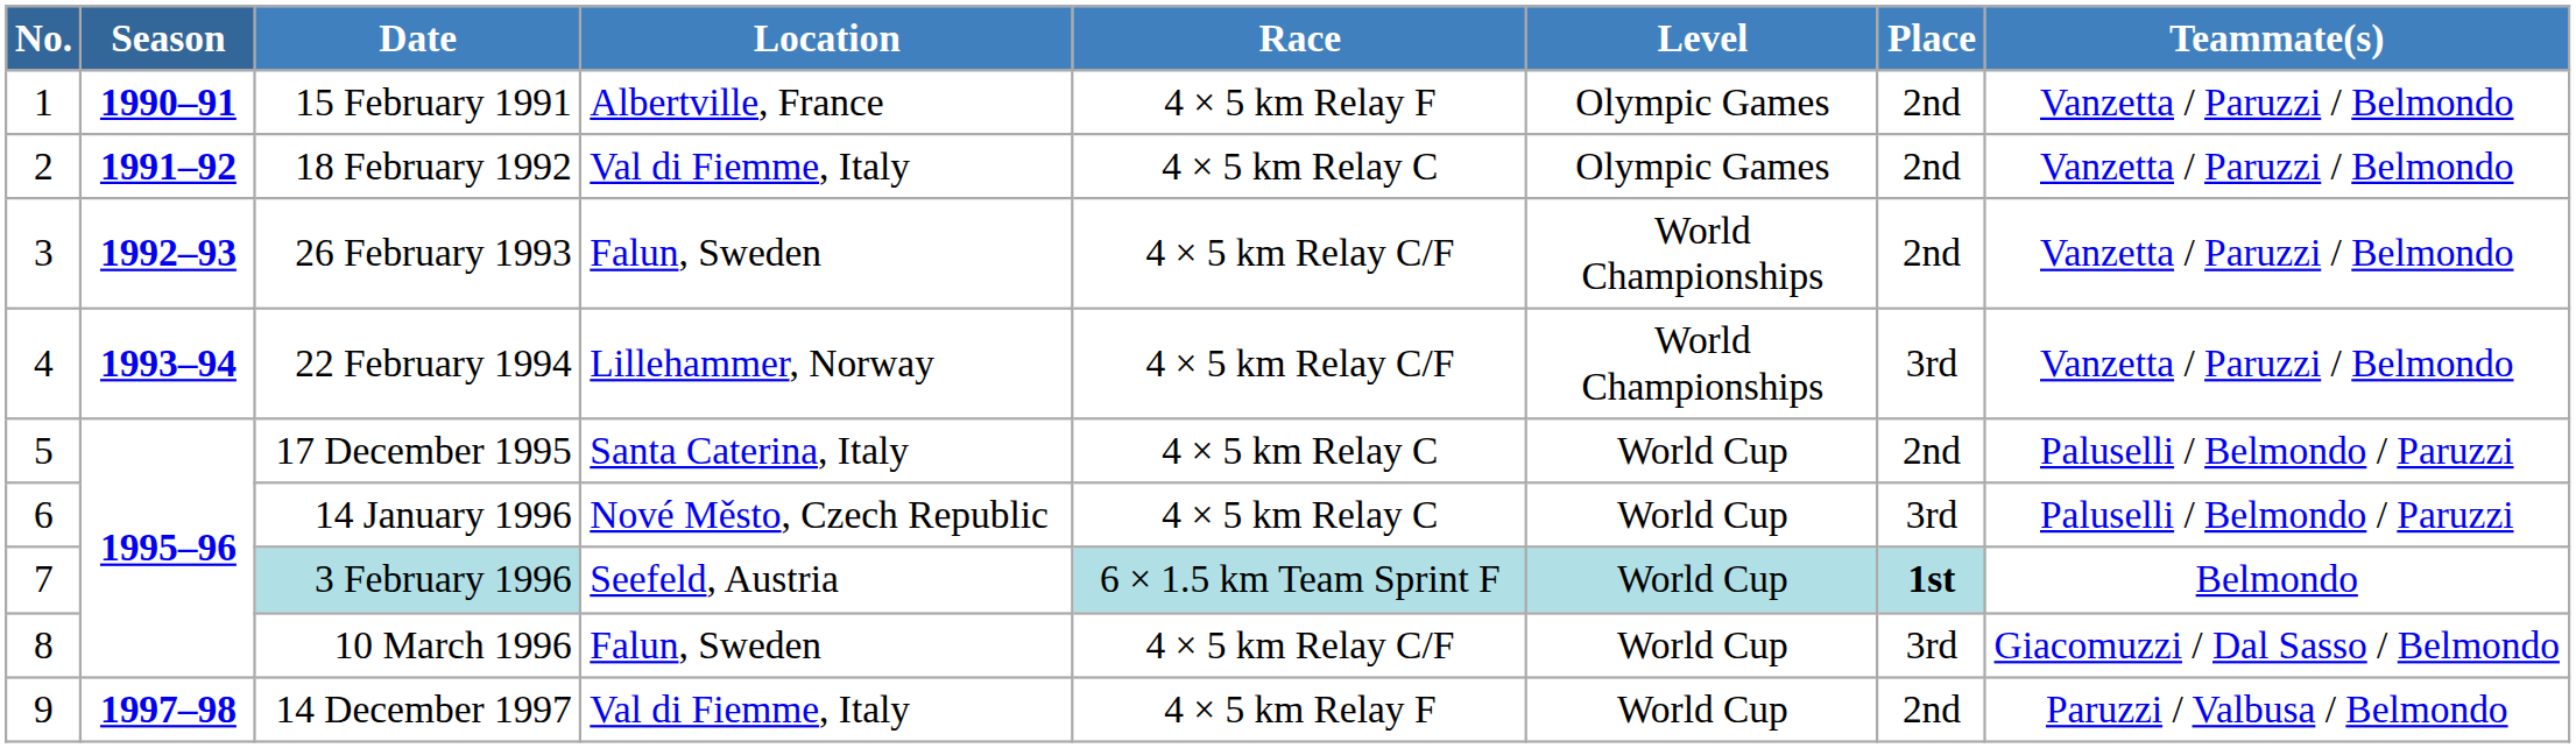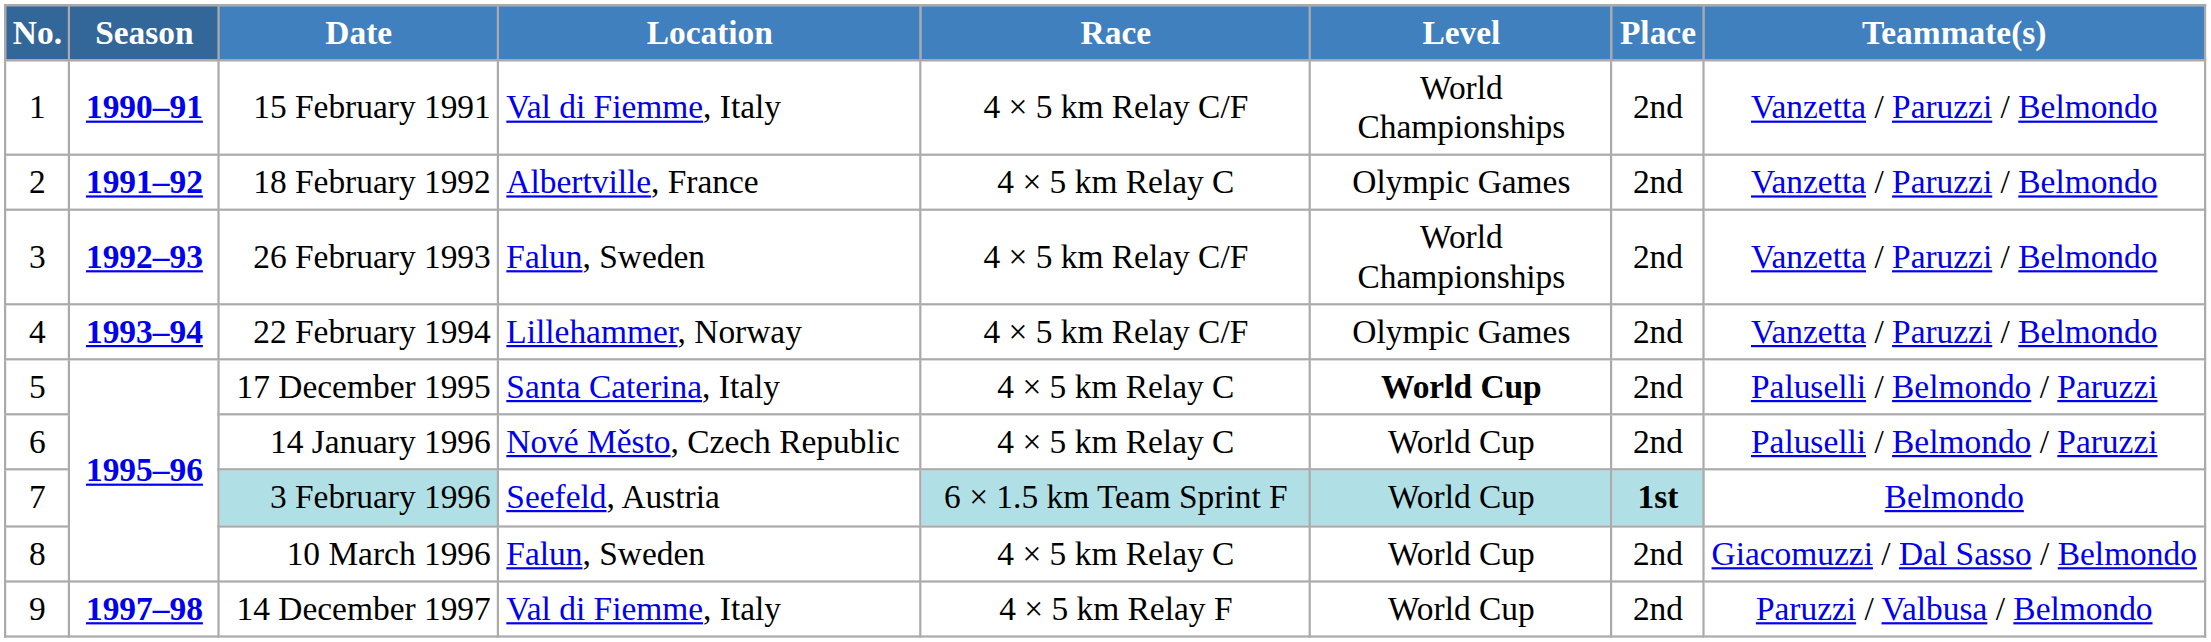15 February 1991 | Location: Albertville, France -> Val di Fiemme, Italy
15 February 1991 | Race: 4 × 5 km Relay F -> 4 × 5 km Relay C/F
15 February 1991 | Level: Olympic Games -> World Championships
18 February 1992 | Location: Val di Fiemme, Italy -> Albertville, France
22 February 1994 | Level: World Championships -> Olympic Games
22 February 1994 | Place: 3rd -> 2nd
17 December 1995 | Level: normal -> bold
14 January 1996 | Place: 3rd -> 2nd
10 March 1996 | Race: 4 × 5 km Relay C/F -> 4 × 5 km Relay C
10 March 1996 | Place: 3rd -> 2nd
